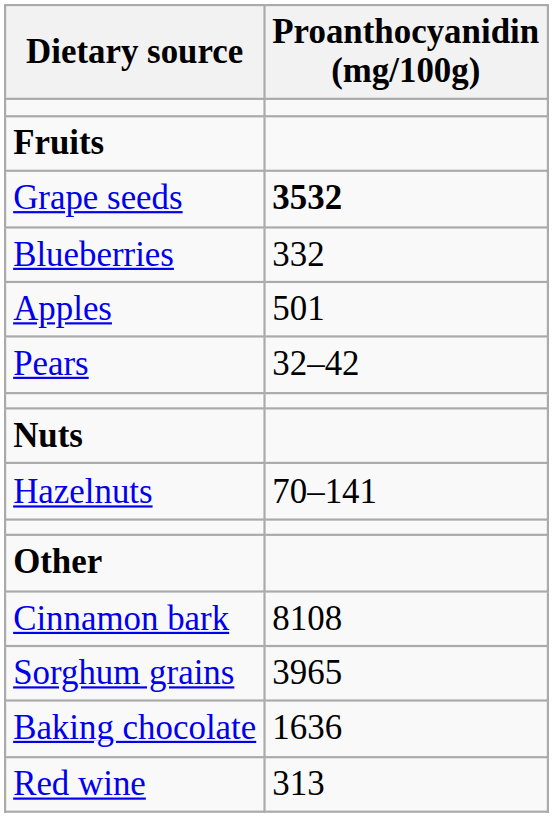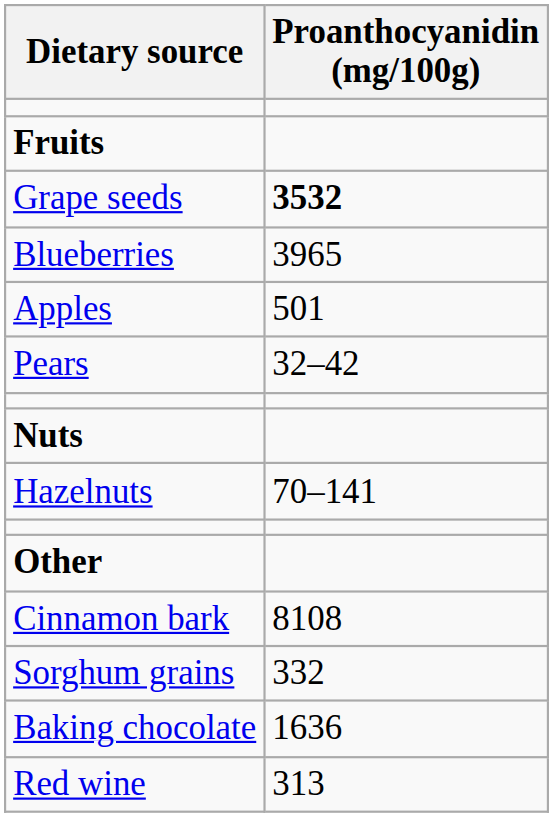row 5 | Proanthocyanidin (mg/100g): 332 -> 3965
row 14 | Proanthocyanidin (mg/100g): 3965 -> 332
